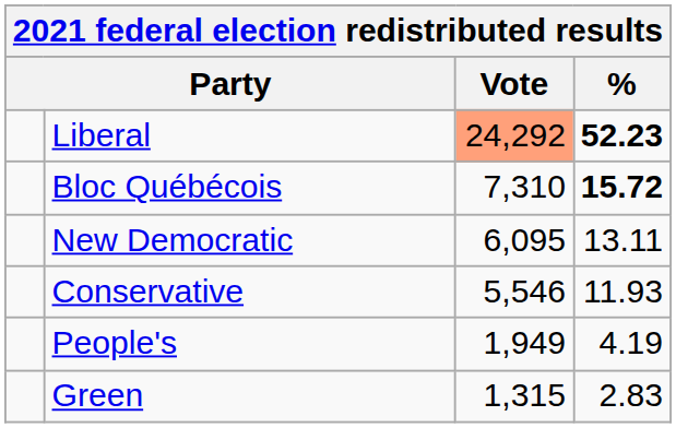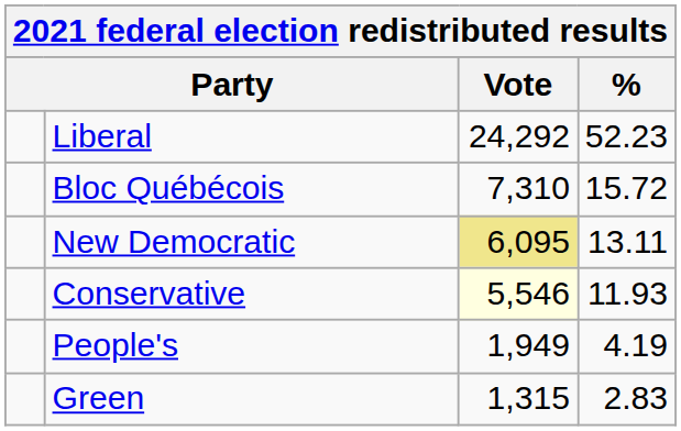Liberal | Vote: lightsalmon background -> no background
Liberal | %: bold -> normal
Bloc Québécois | %: bold -> normal
New Democratic | Vote: no background -> khaki background
Conservative | Vote: no background -> lightyellow background
